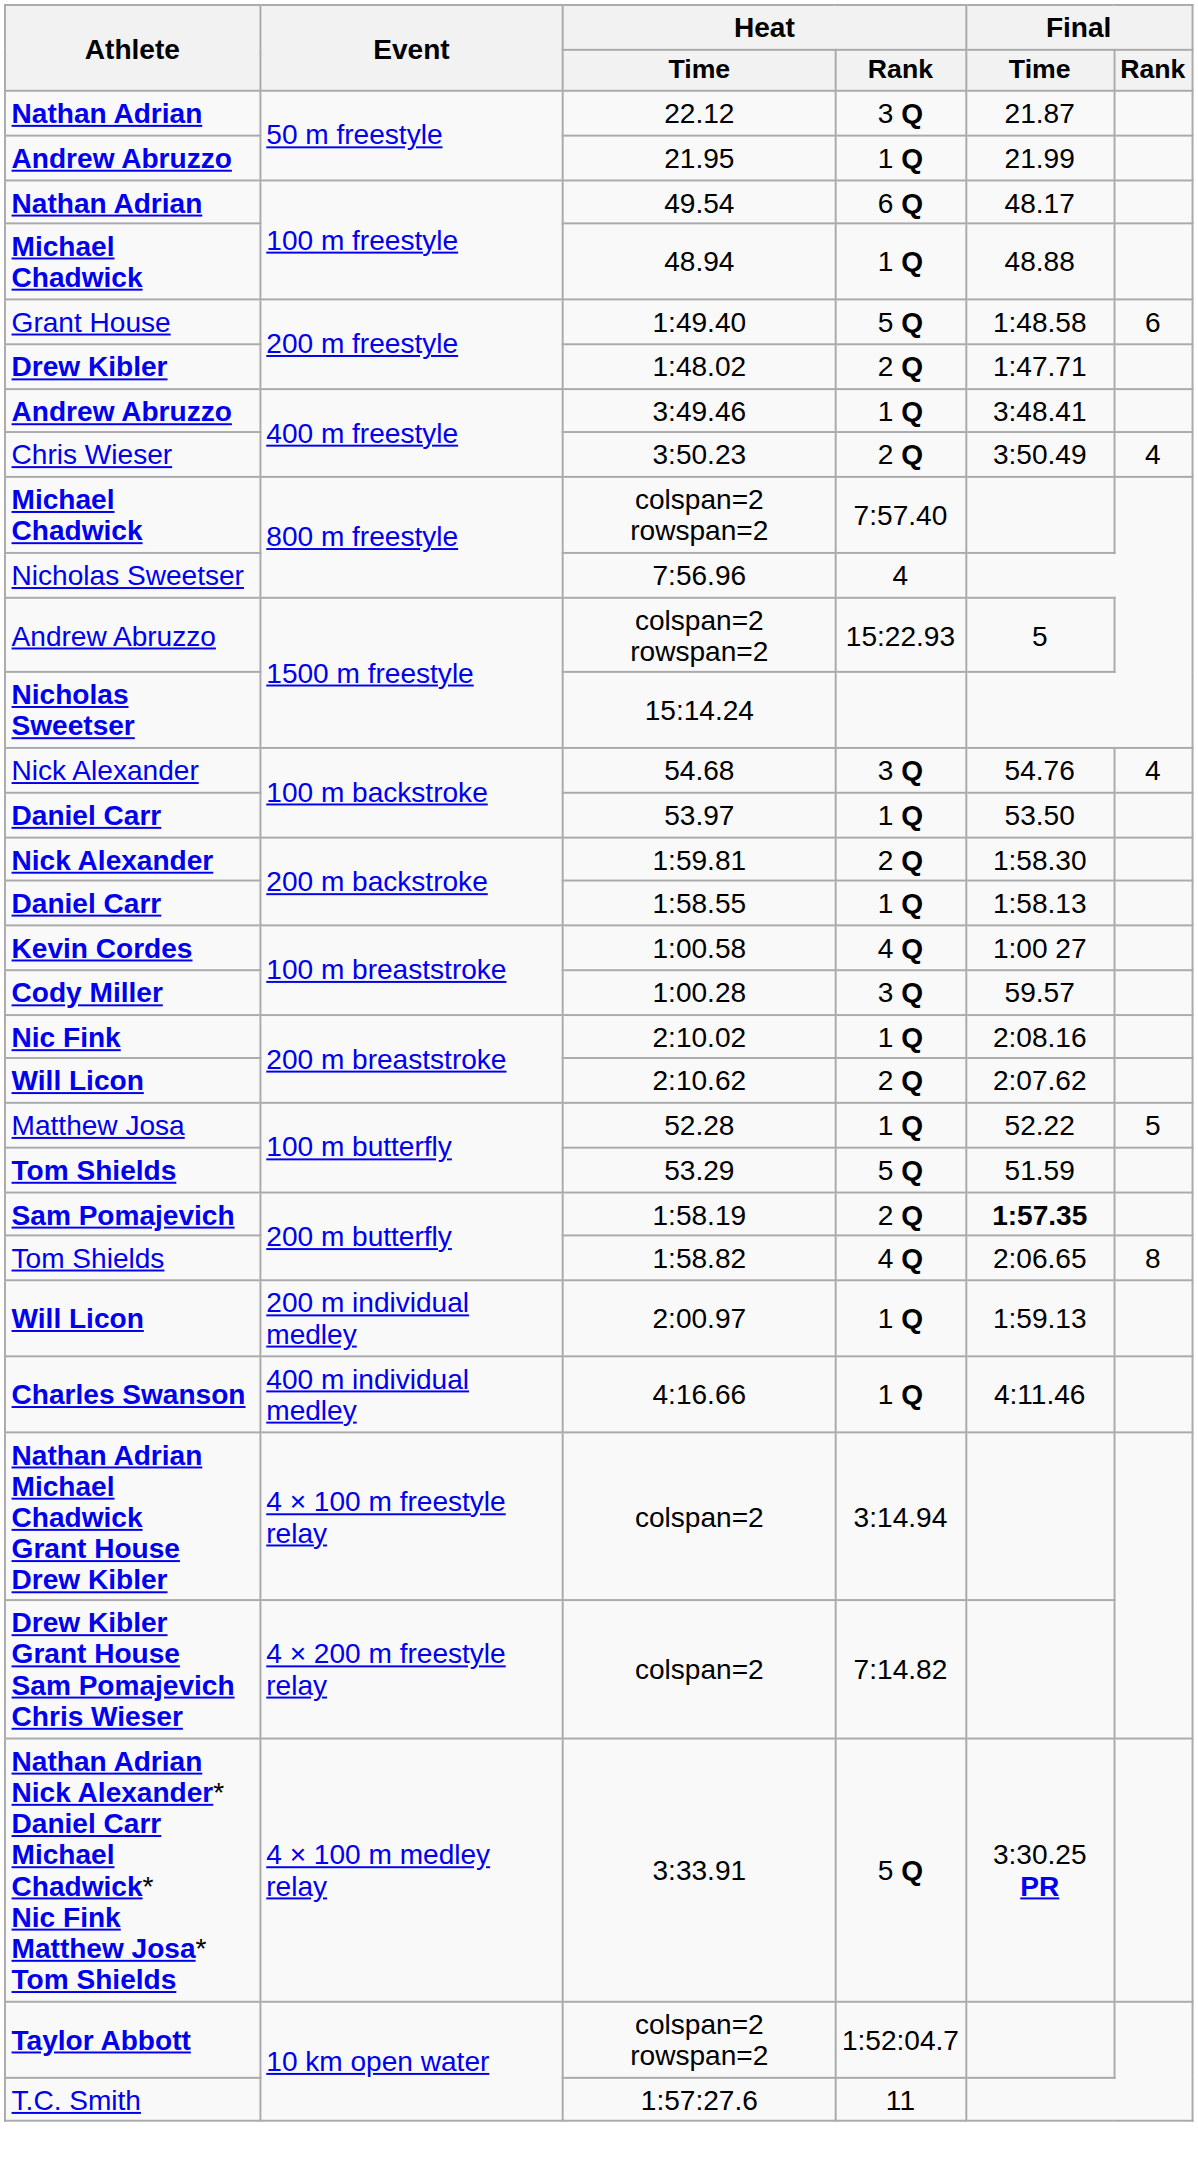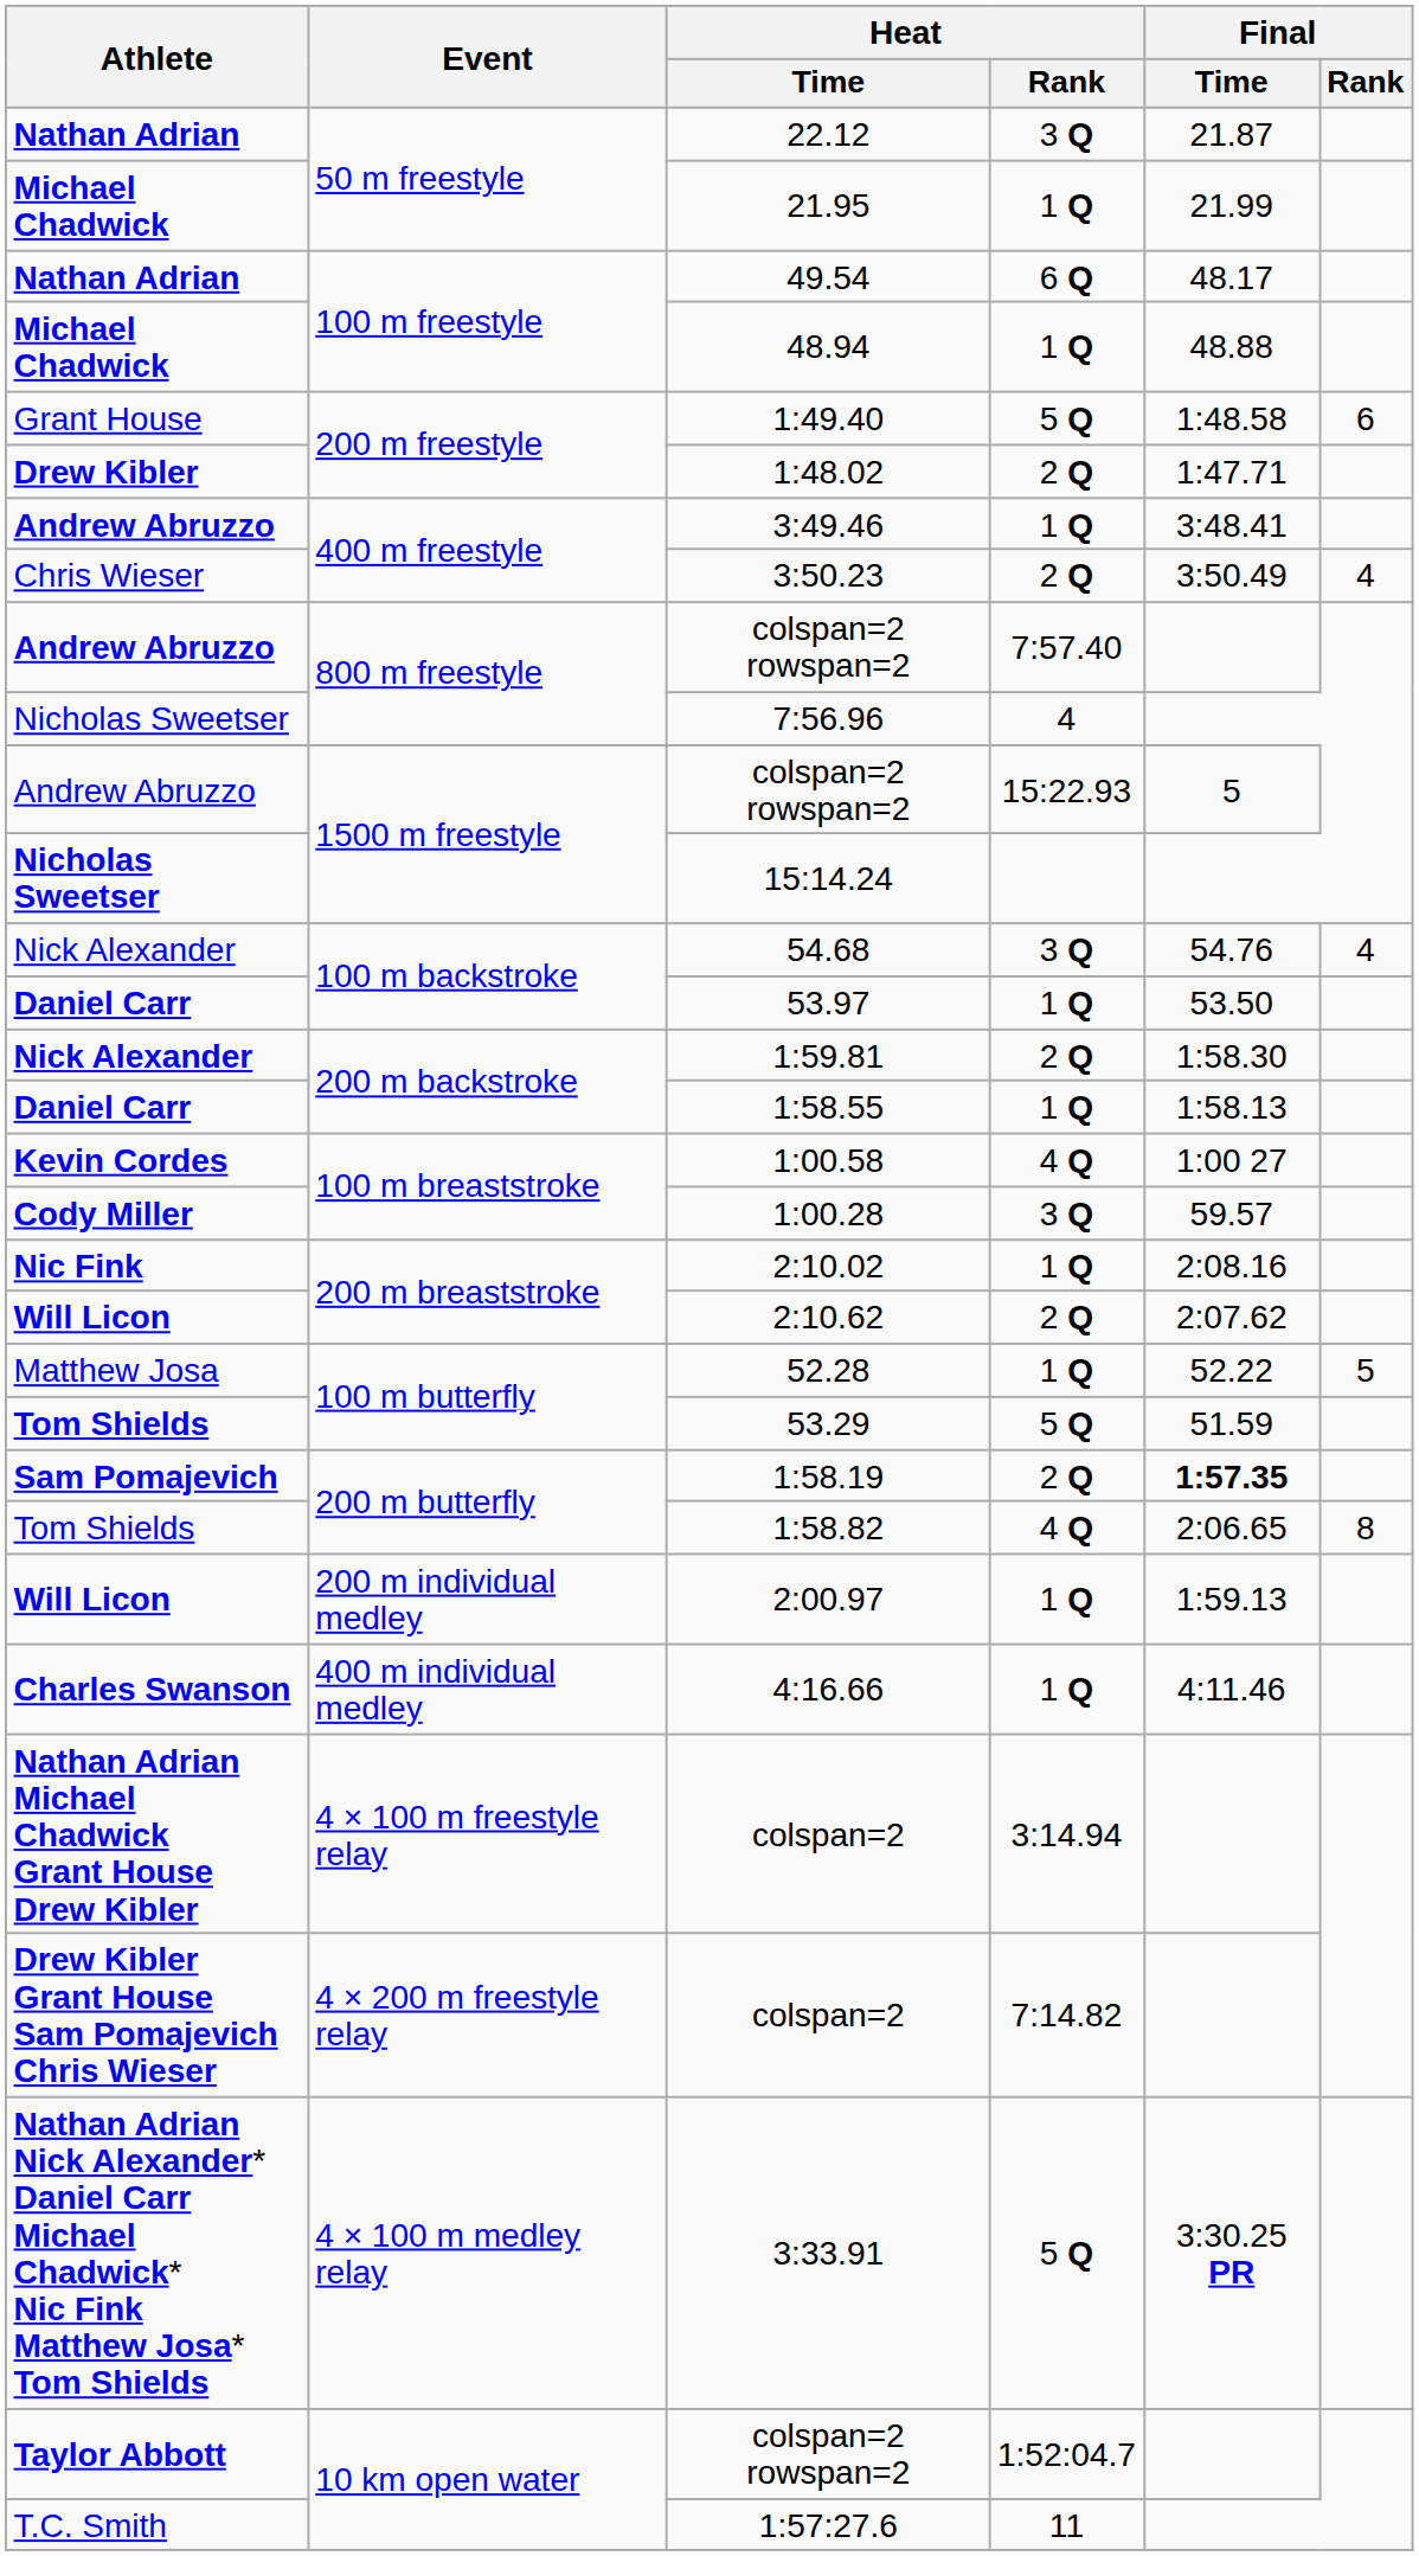21.95 | Athlete: Andrew Abruzzo -> Michael Chadwick
800 m freestyle / colspan=2 rowspan=2 | Athlete: Michael Chadwick -> Andrew Abruzzo
